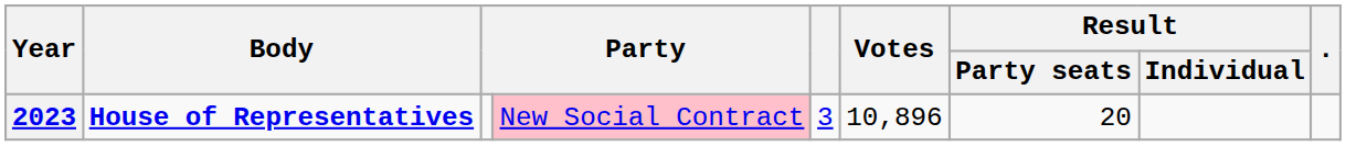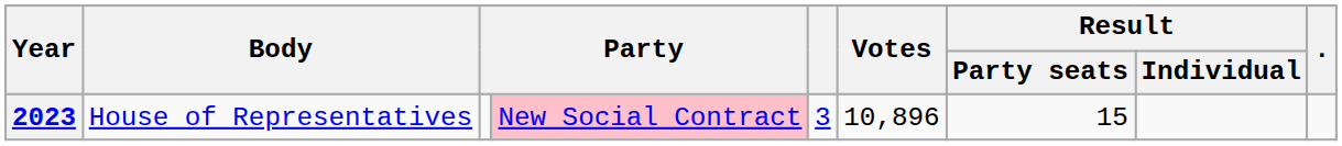2023 | Body: bold -> normal
2023 | Result / Party seats: 20 -> 15
